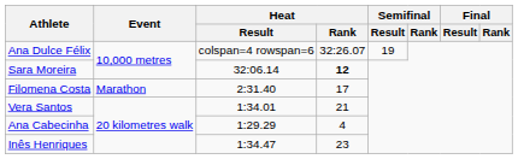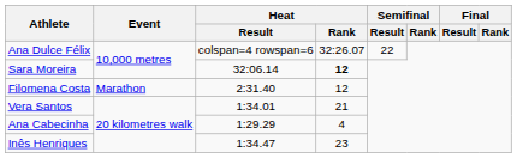Ana Dulce Félix | Semifinal / Result: 19 -> 22
Filomena Costa | Heat / Rank: 17 -> 12
